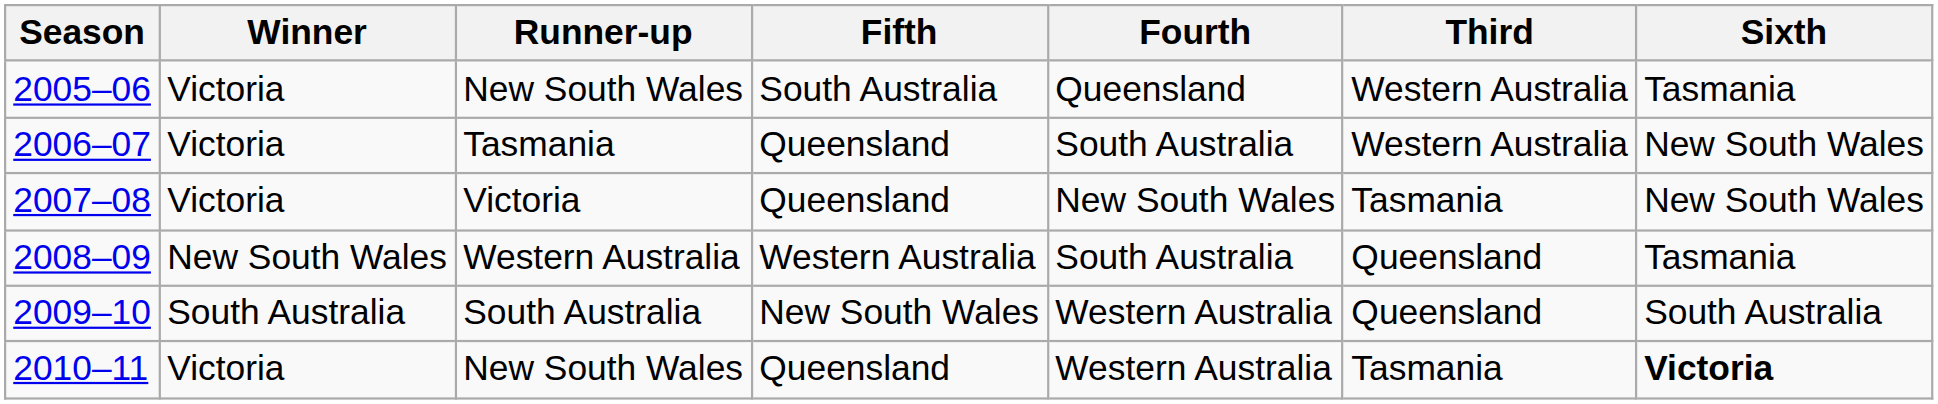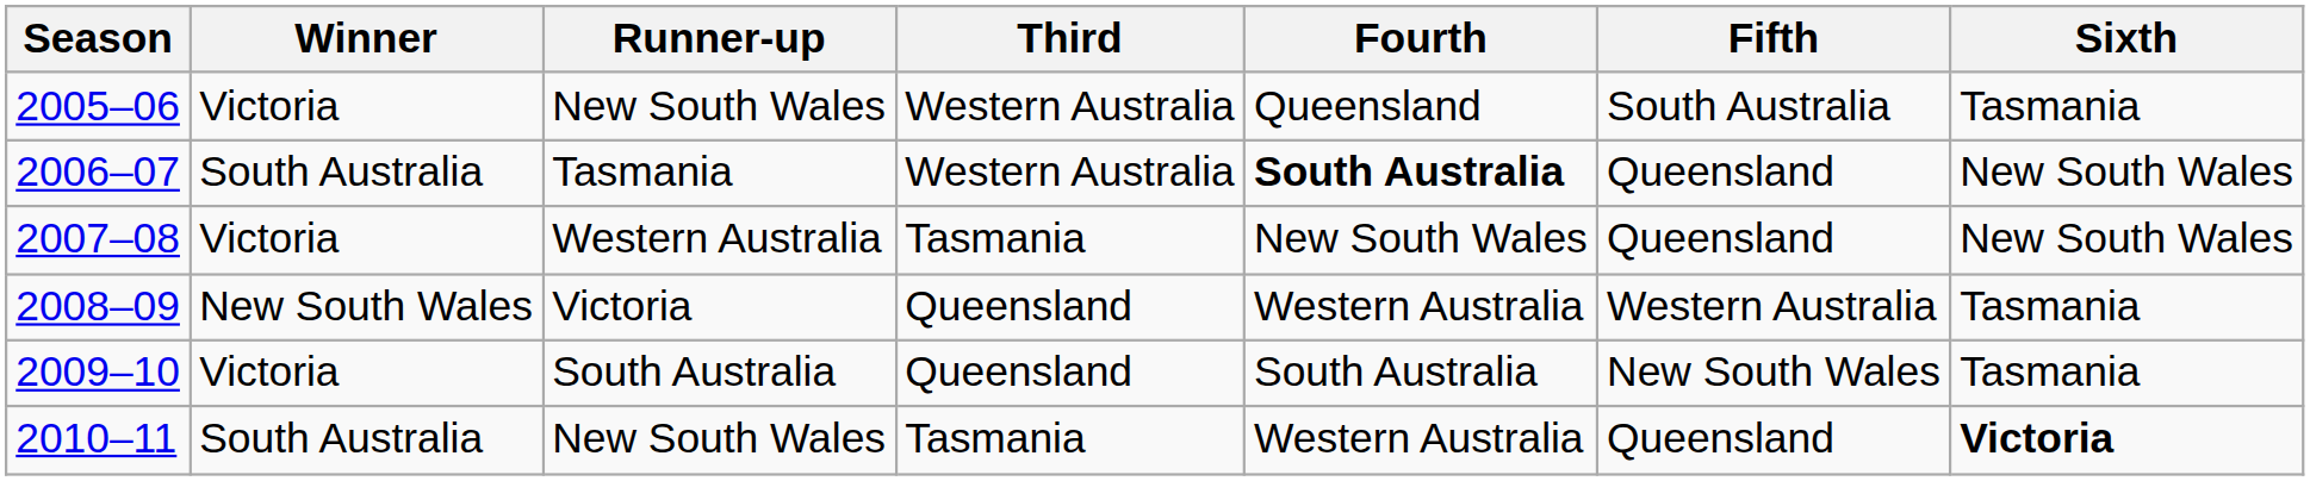columns swapped: Third <-> Fifth
2006–07 | Winner: Victoria -> South Australia
2006–07 | Fourth: normal -> bold
2007–08 | Runner-up: Victoria -> Western Australia
2008–09 | Runner-up: Western Australia -> Victoria
2008–09 | Fourth: South Australia -> Western Australia
2009–10 | Winner: South Australia -> Victoria
2009–10 | Fourth: Western Australia -> South Australia
2009–10 | Sixth: South Australia -> Tasmania
2010–11 | Winner: Victoria -> South Australia
